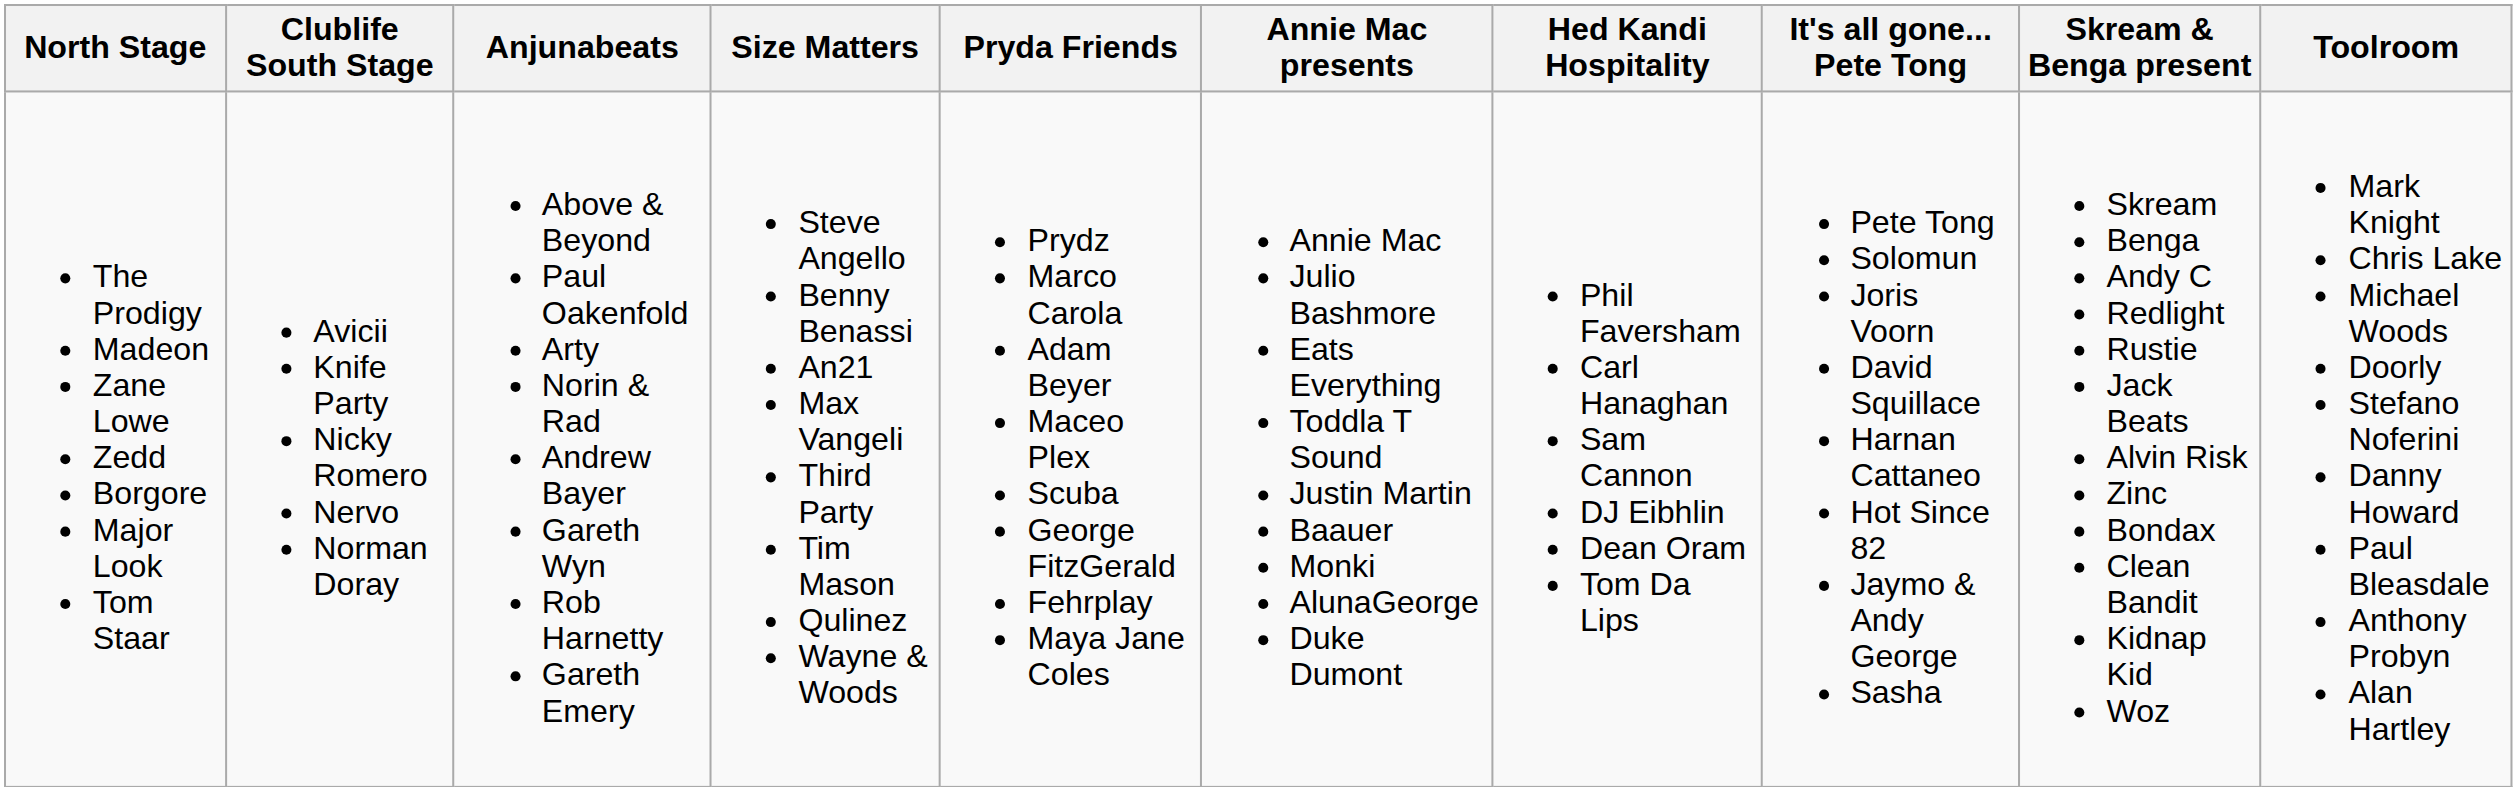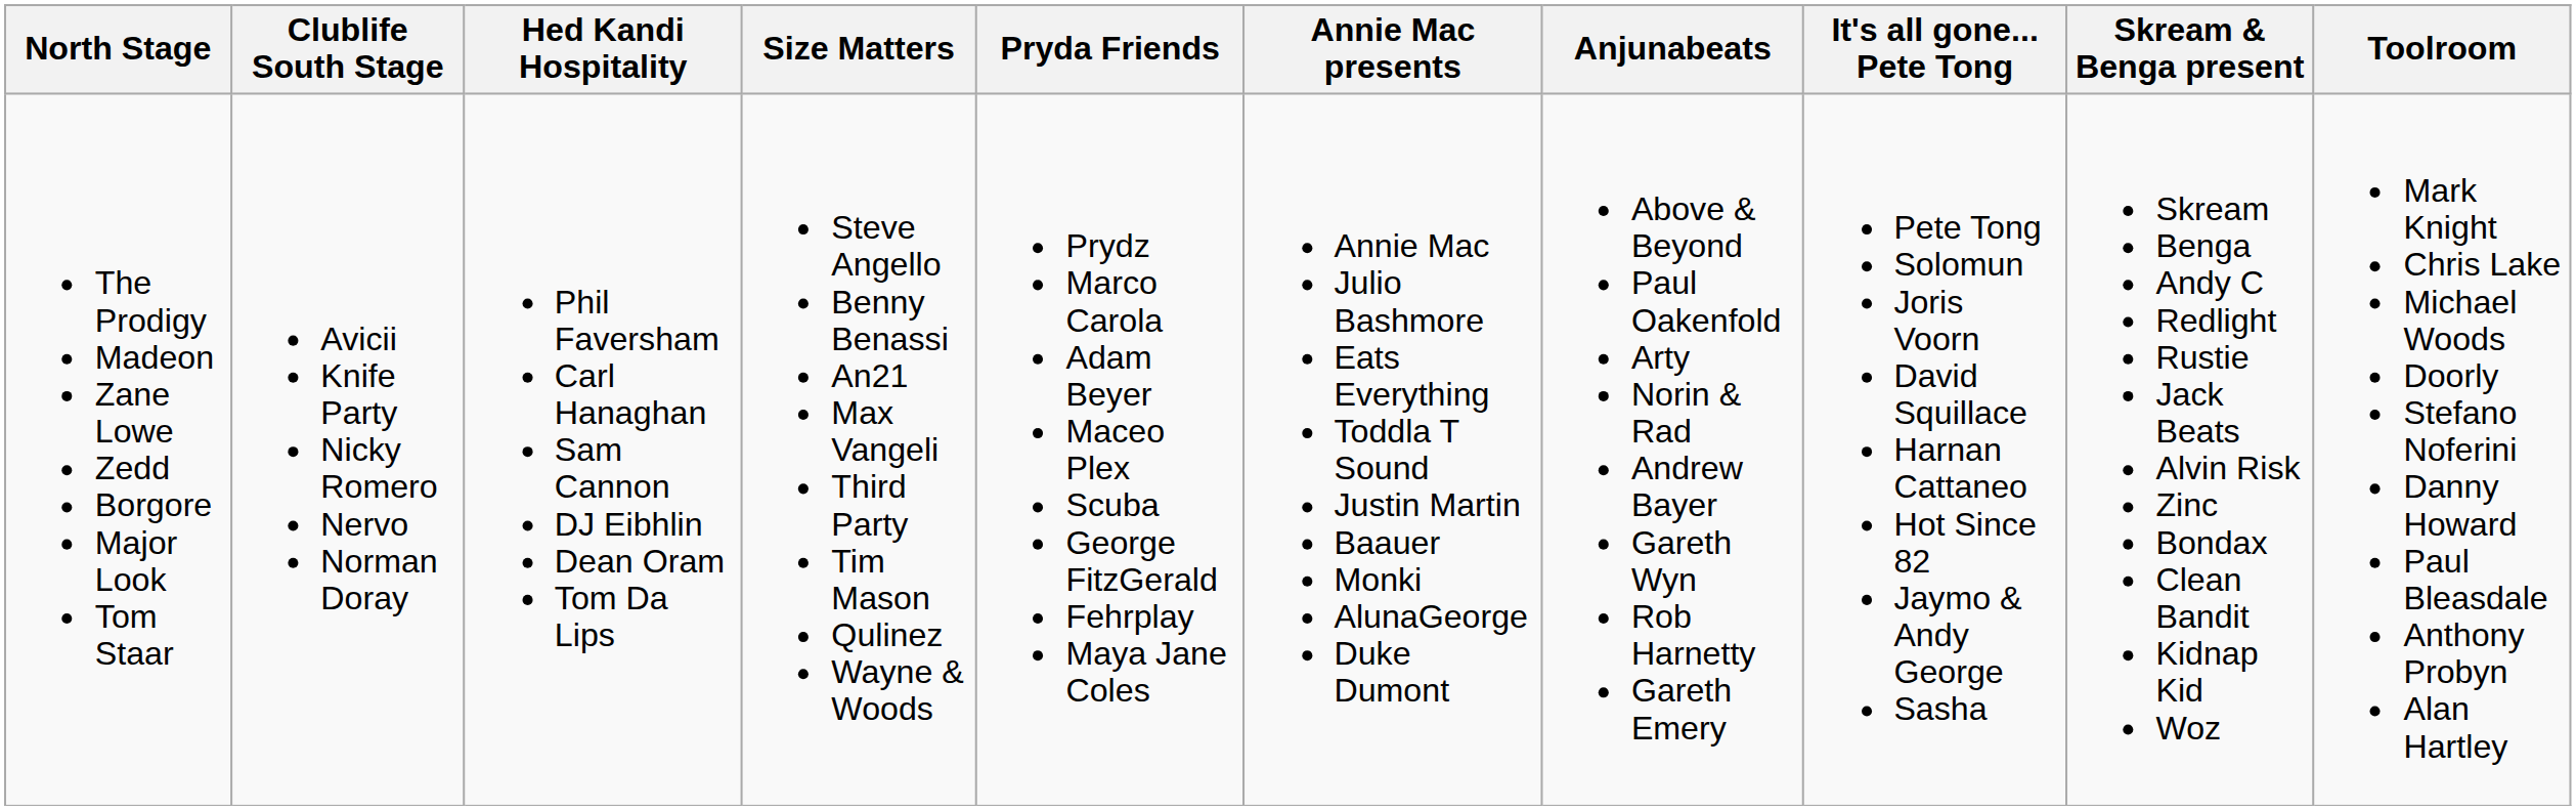columns swapped: Anjunabeats <-> Hed Kandi Hospitality
